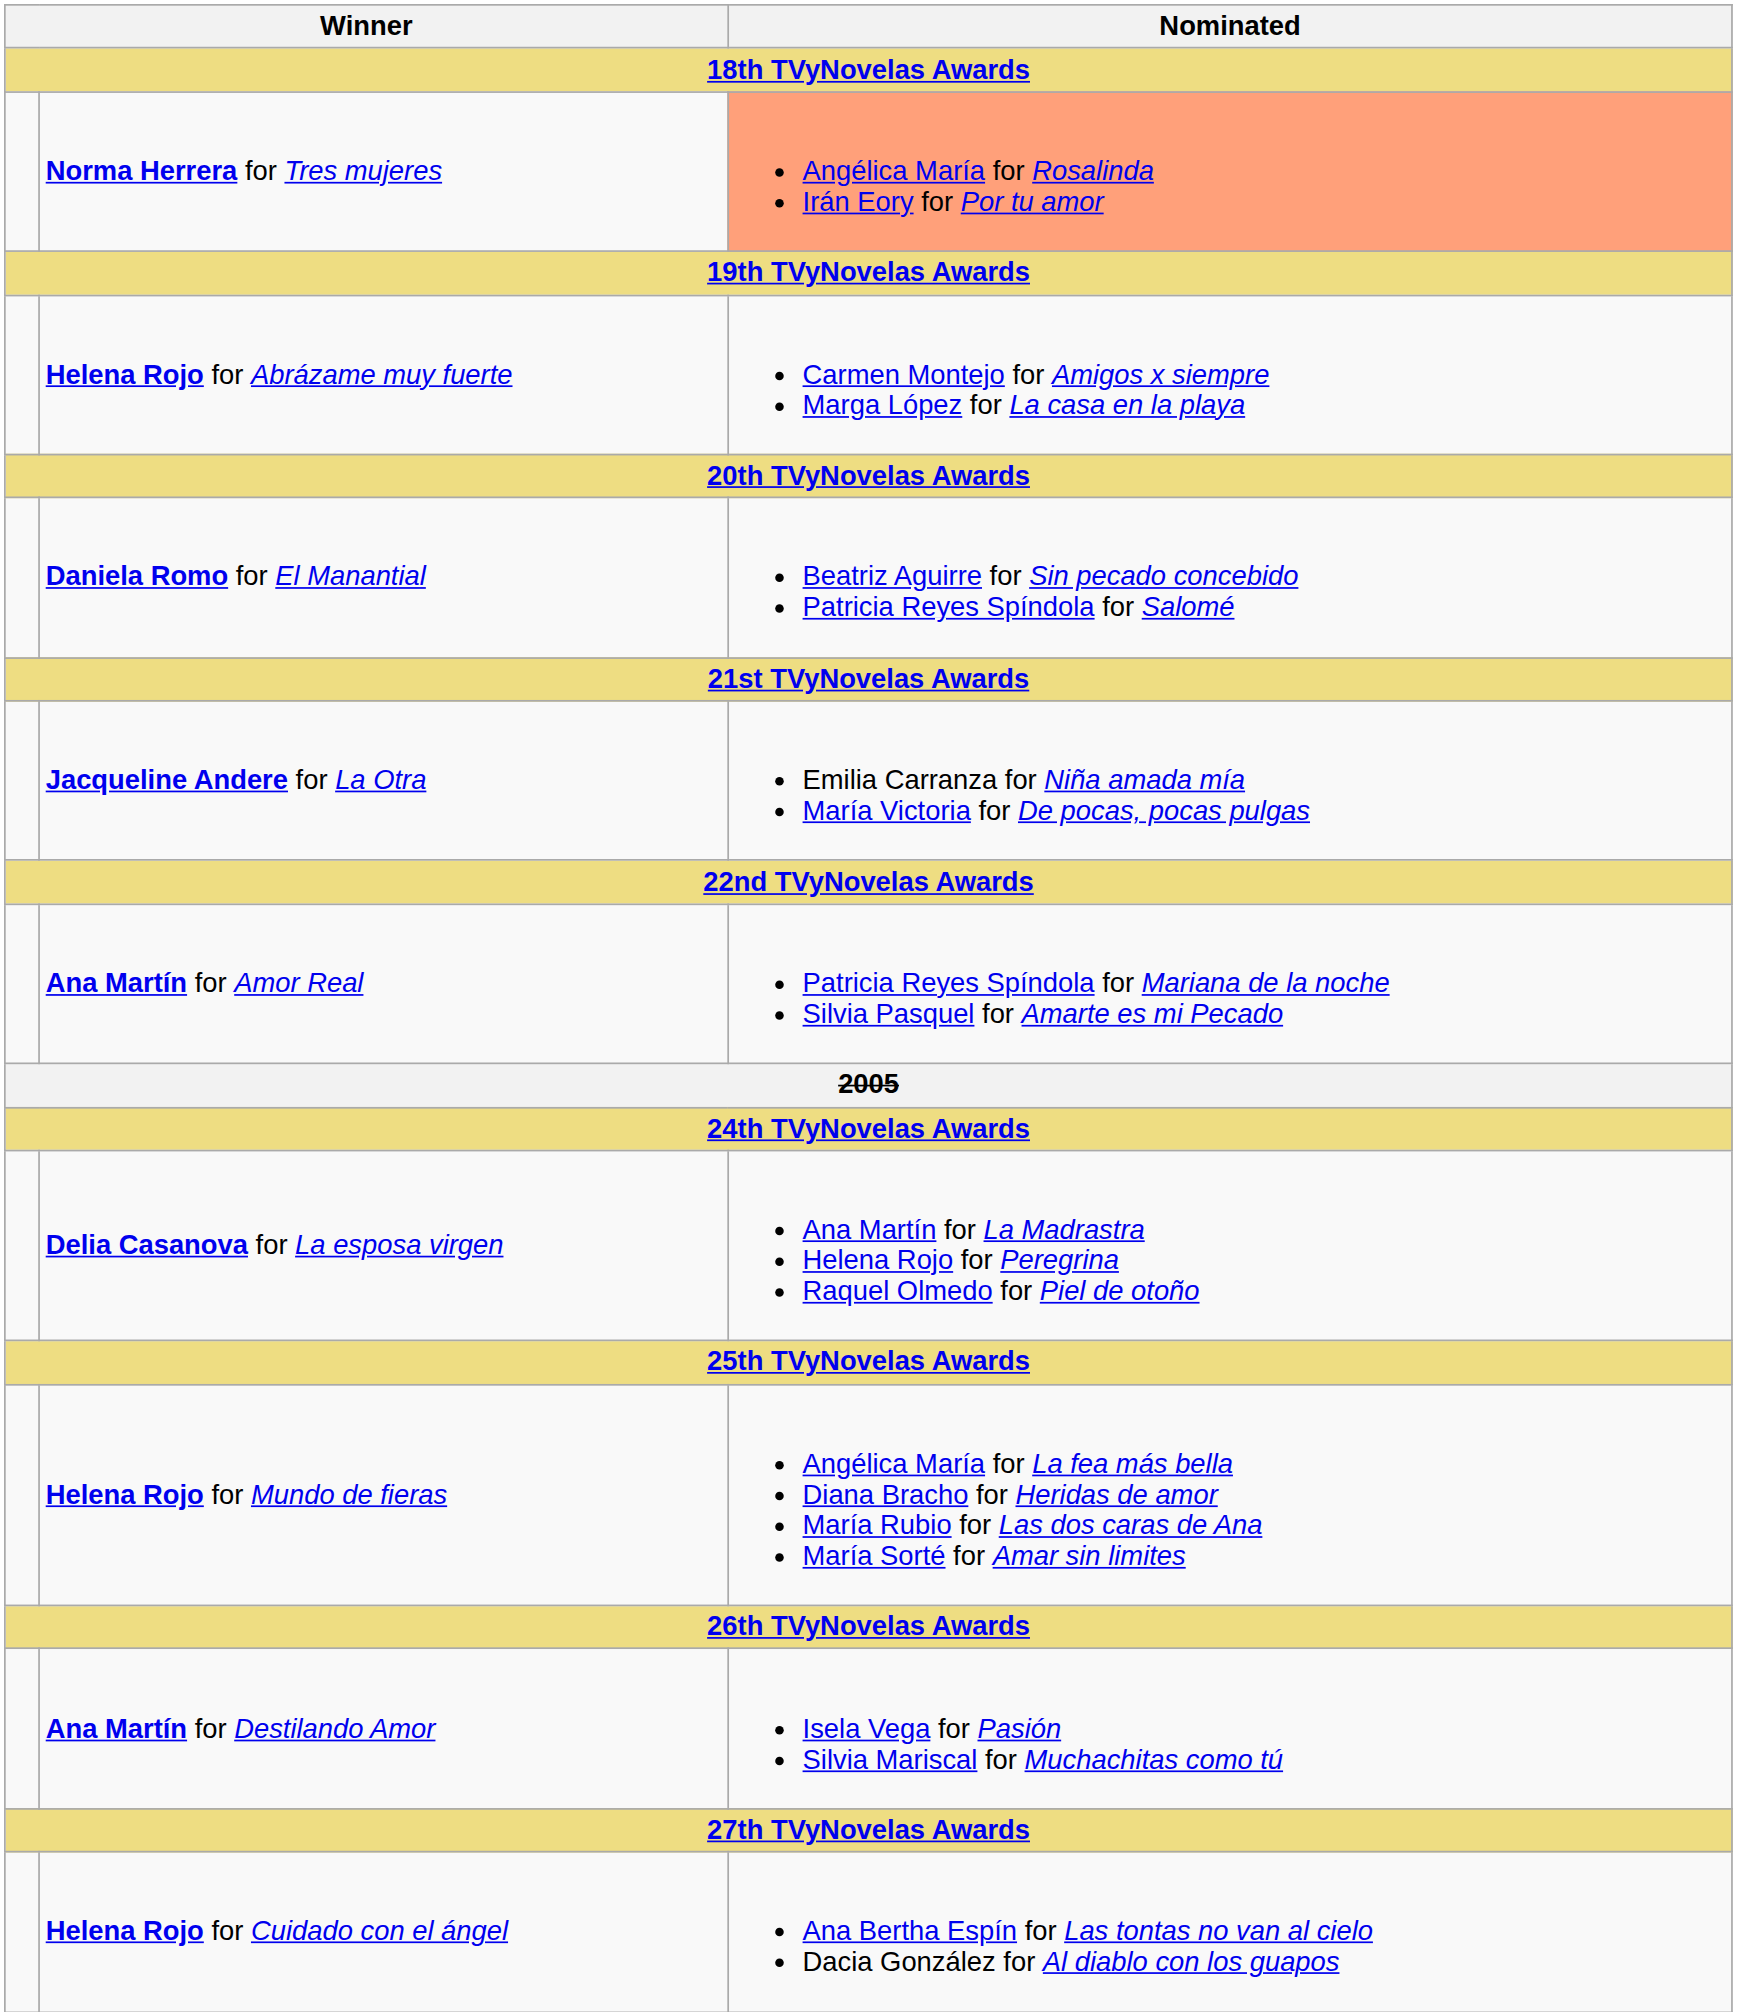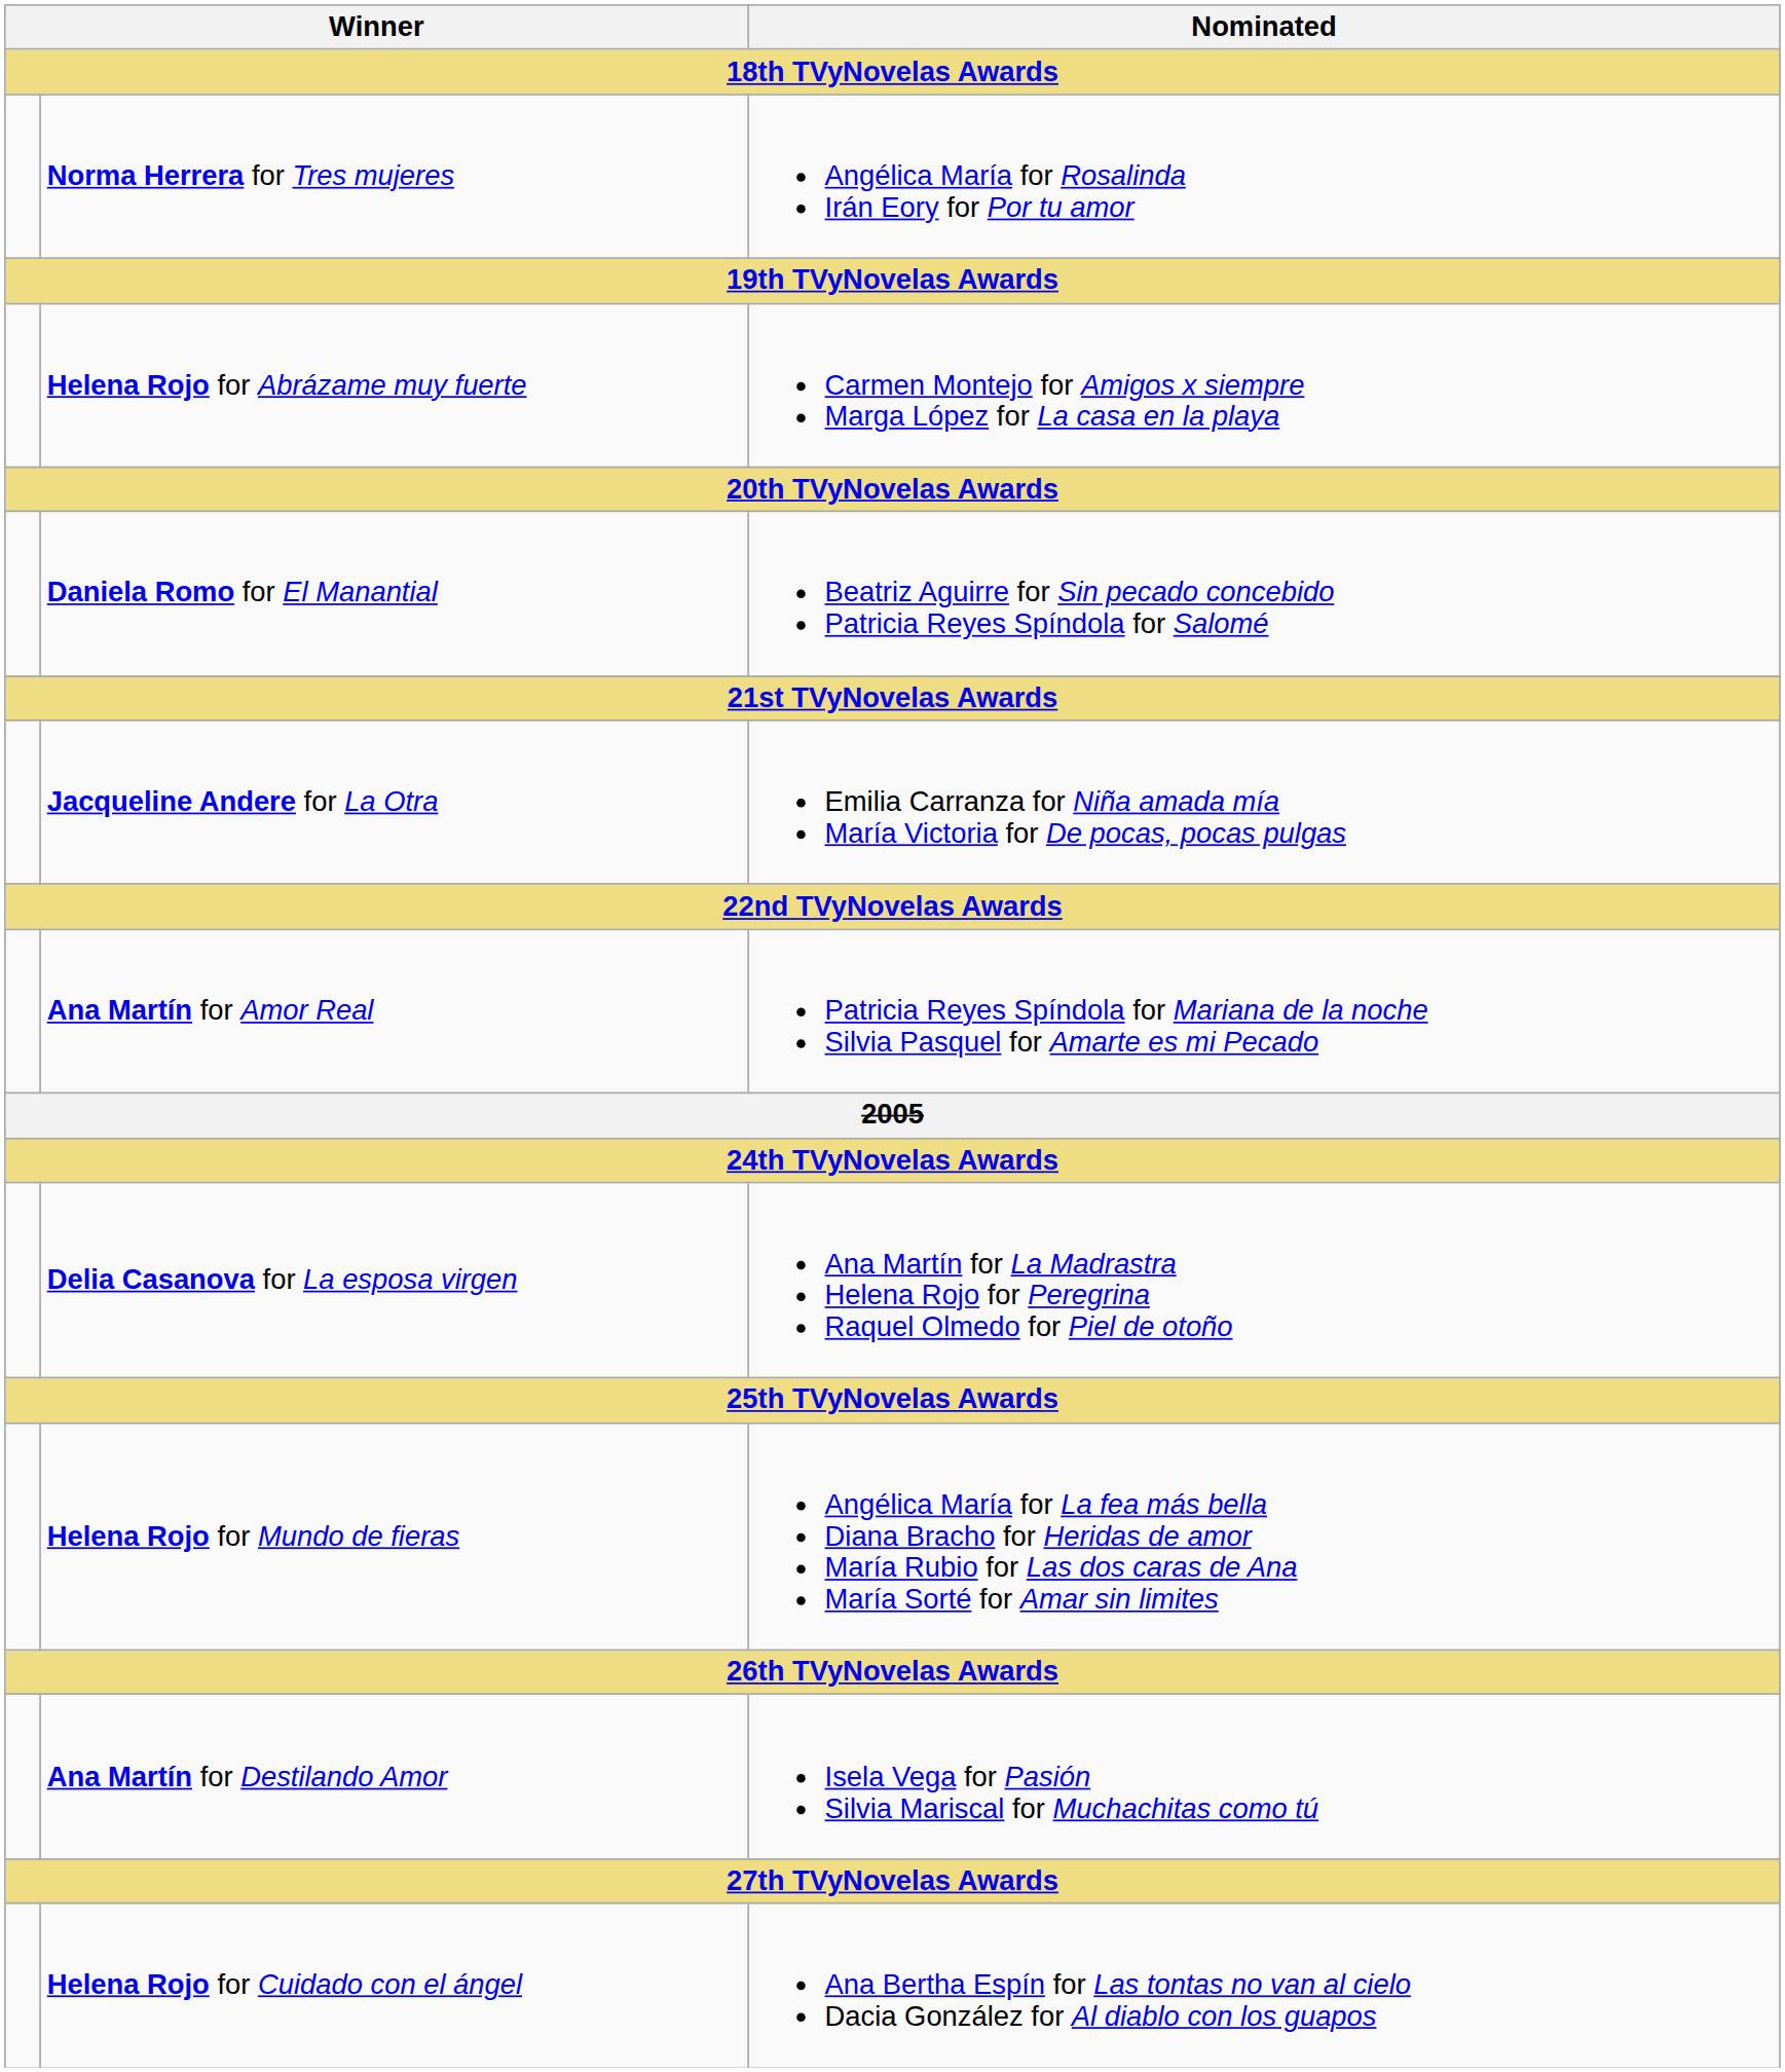Norma Herrera for Tres mujeres | Nominated: lightsalmon background -> no background
